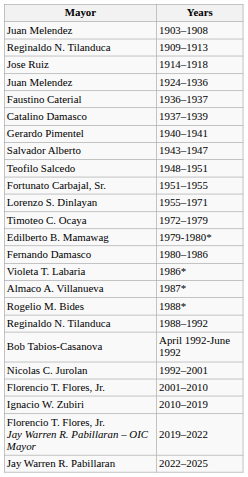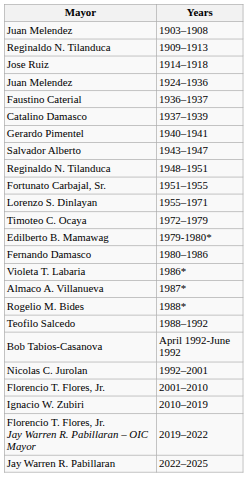row 10 | Mayor: Teofilo Salcedo -> Reginaldo N. Tilanduca
row 19 | Mayor: Reginaldo N. Tilanduca -> Teofilo Salcedo
